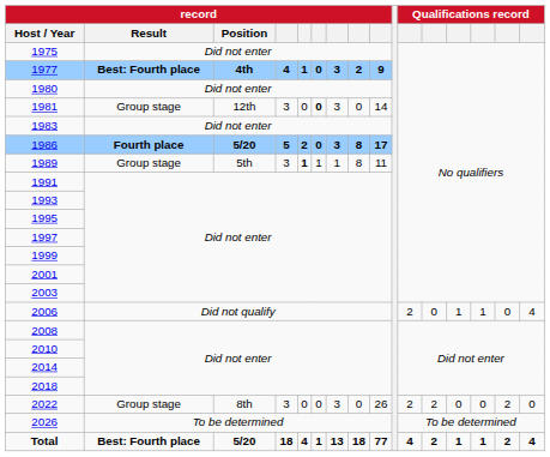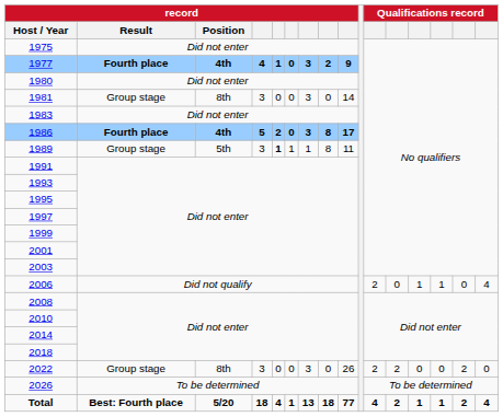1977 | record / Result: Best: Fourth place -> Fourth place
1981 | record / Position: 12th -> 8th
1981 | column 6: bold -> normal
1986 | record / Position: 5/20 -> 4th
